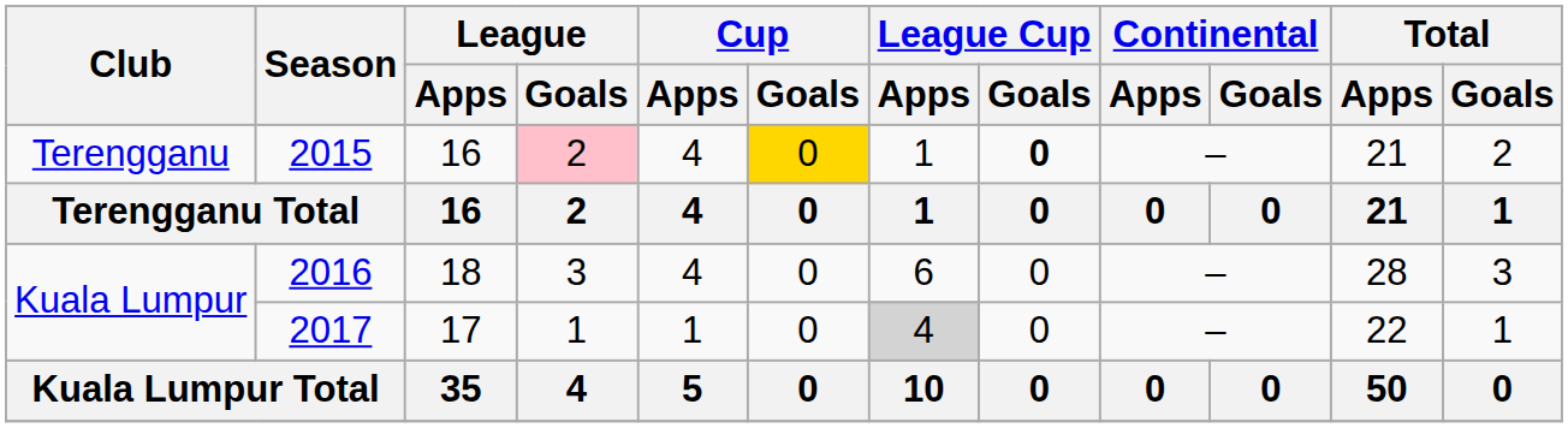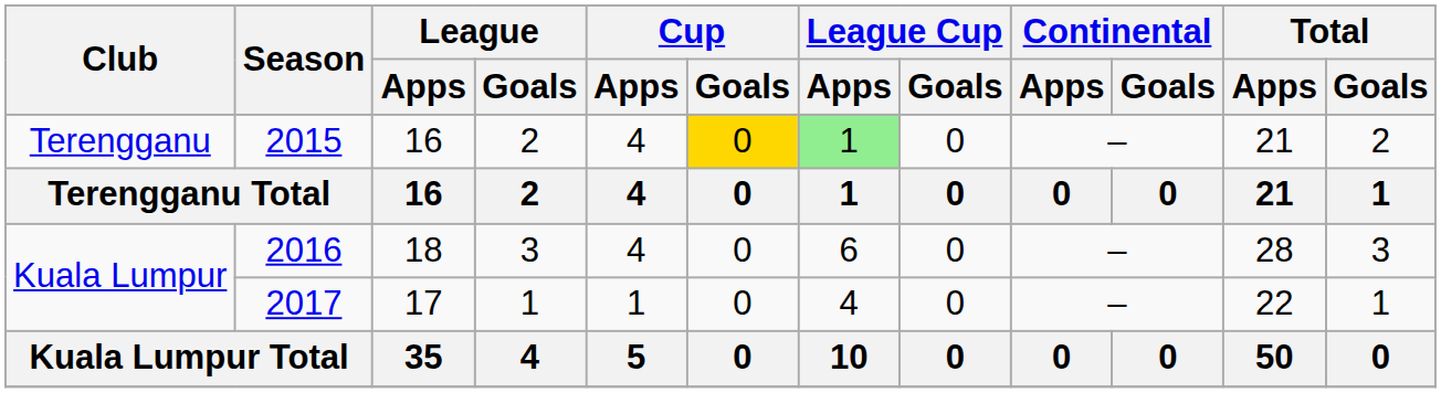2015 | League / Goals: pink background -> no background
2015 | League Cup / Apps: no background -> lightgreen background
2015 | League Cup / Goals: bold -> normal
2017 | League Cup / Apps: lightgrey background -> no background
